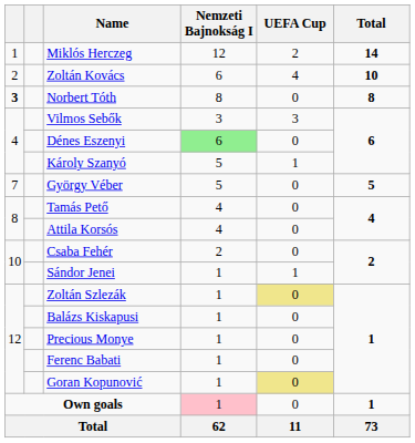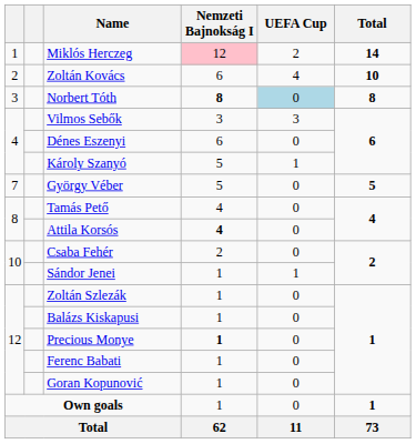Miklós Herczeg | Nemzeti Bajnokság I: no background -> pink background
Norbert Tóth | column 1: bold -> normal
Norbert Tóth | Nemzeti Bajnokság I: normal -> bold
Norbert Tóth | UEFA Cup: no background -> lightblue background
Dénes Eszenyi | Nemzeti Bajnokság I: lightgreen background -> no background
Attila Korsós | Nemzeti Bajnokság I: normal -> bold
Zoltán Szlezák | UEFA Cup: khaki background -> no background
Precious Monye | Nemzeti Bajnokság I: normal -> bold
Goran Kopunović | UEFA Cup: khaki background -> no background
Own goals | Nemzeti Bajnokság I: pink background -> no background
